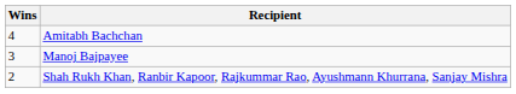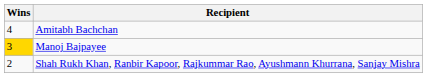Manoj Bajpayee | Wins: no background -> gold background
